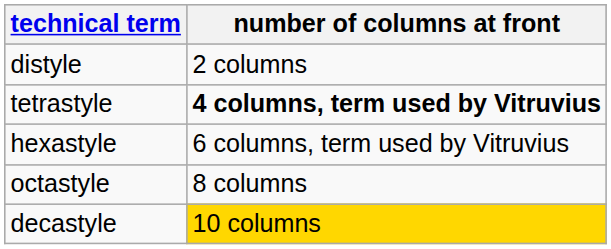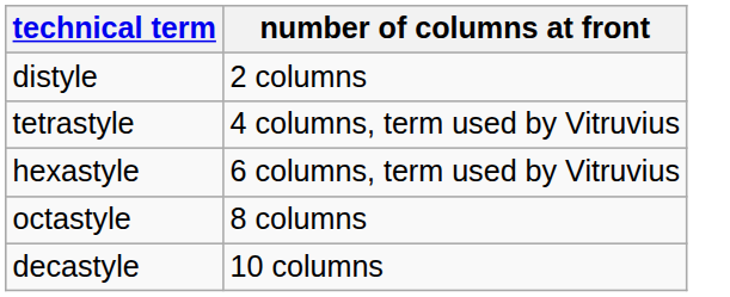tetrastyle | number of columns at front: bold -> normal
decastyle | number of columns at front: gold background -> no background
